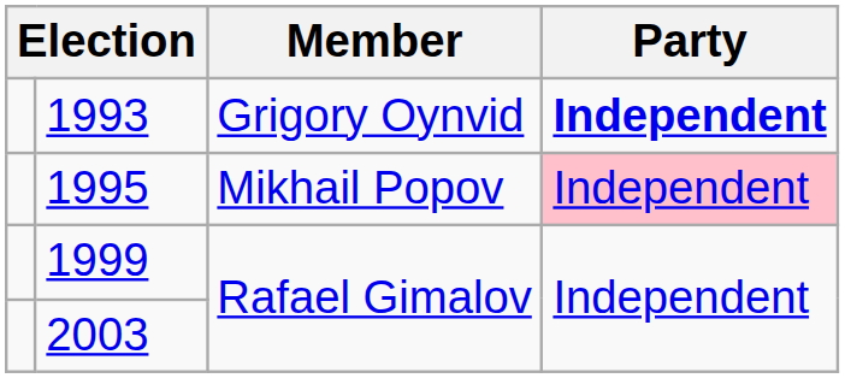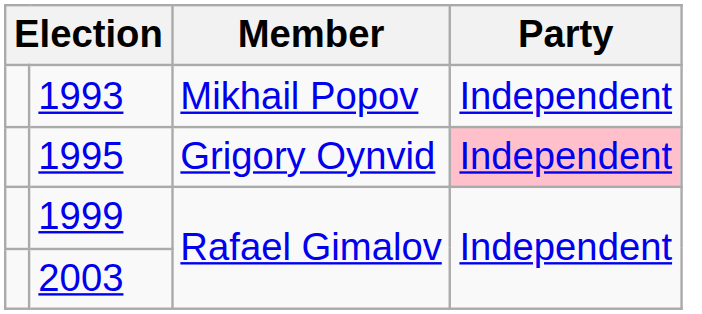1993 | Member: Grigory Oynvid -> Mikhail Popov
1993 | Party: bold -> normal
1995 | Member: Mikhail Popov -> Grigory Oynvid
